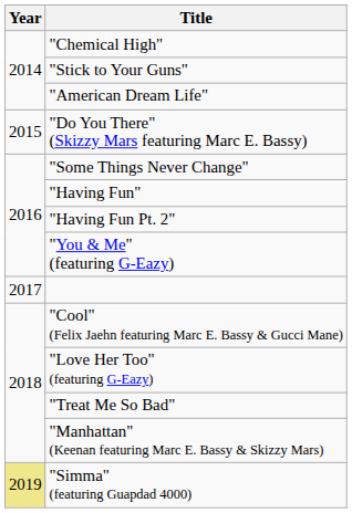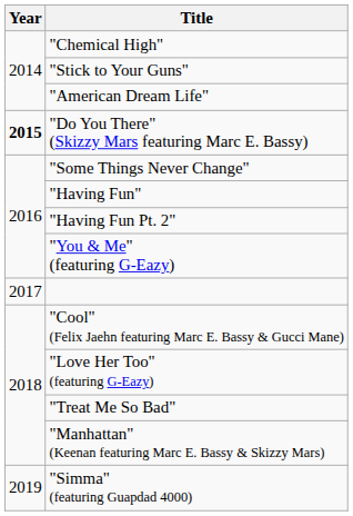"Do You There" (Skizzy Mars featuring Marc E. Bassy) | Year: normal -> bold
"Simma" (featuring Guapdad 4000) | Year: khaki background -> no background
